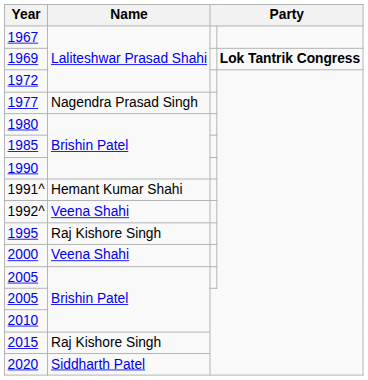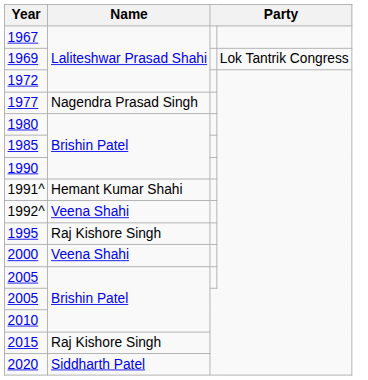1969 | column 4: bold -> normal
